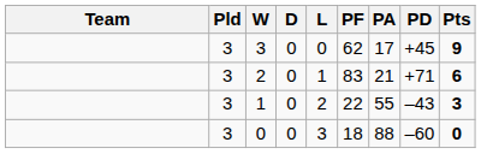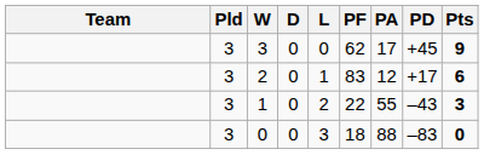row 3 | PA: 21 -> 12
row 3 | PD: +71 -> +17
row 5 | PD: –60 -> –83
